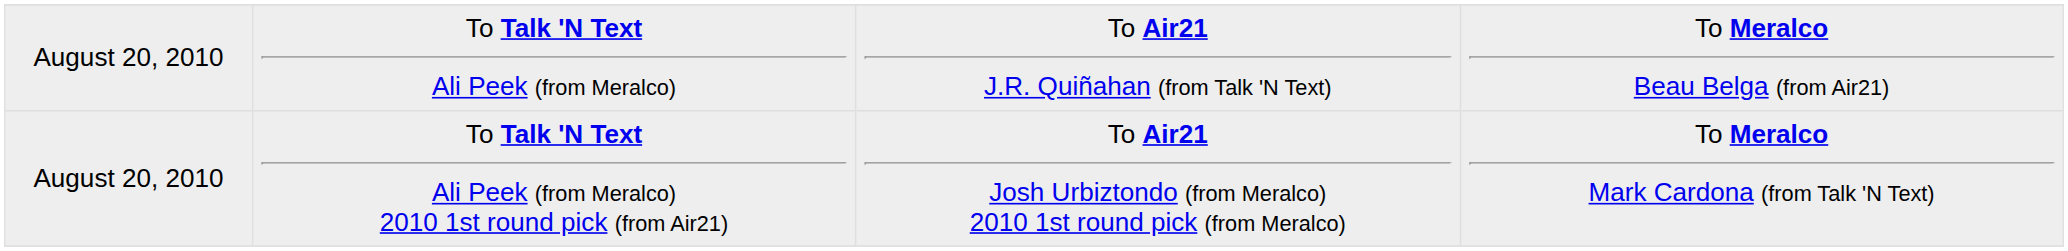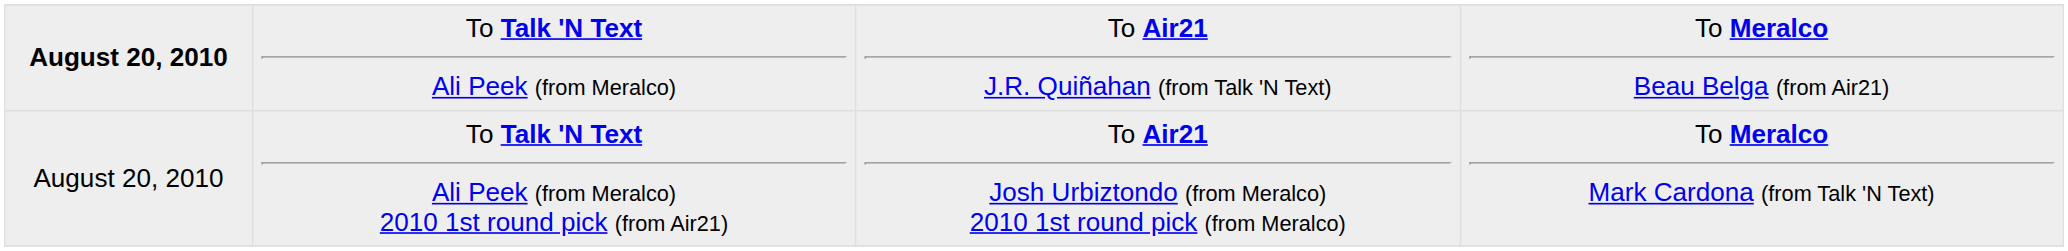To Talk 'N Text Ali Peek (from Meralco) | column 1: normal -> bold
